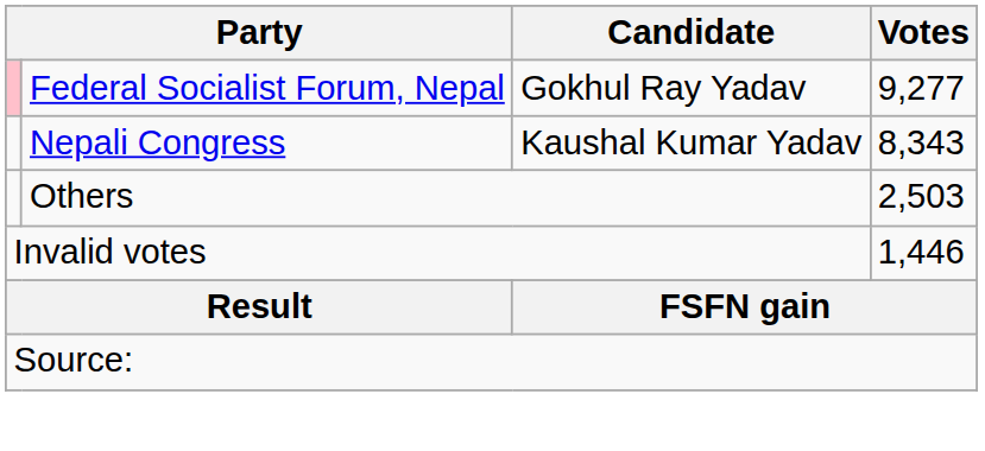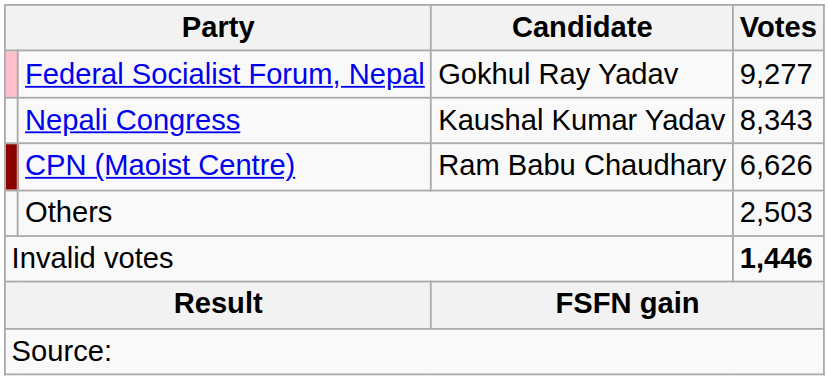+ row: CPN (Maoist Centre) | Ram Babu Chaudhary | 6,626
Invalid votes | Votes: normal -> bold
